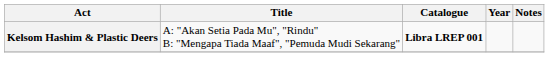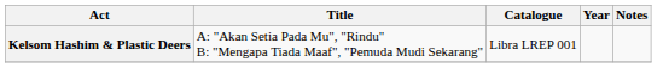Kelsom Hashim & Plastic Deers | Catalogue: bold -> normal
